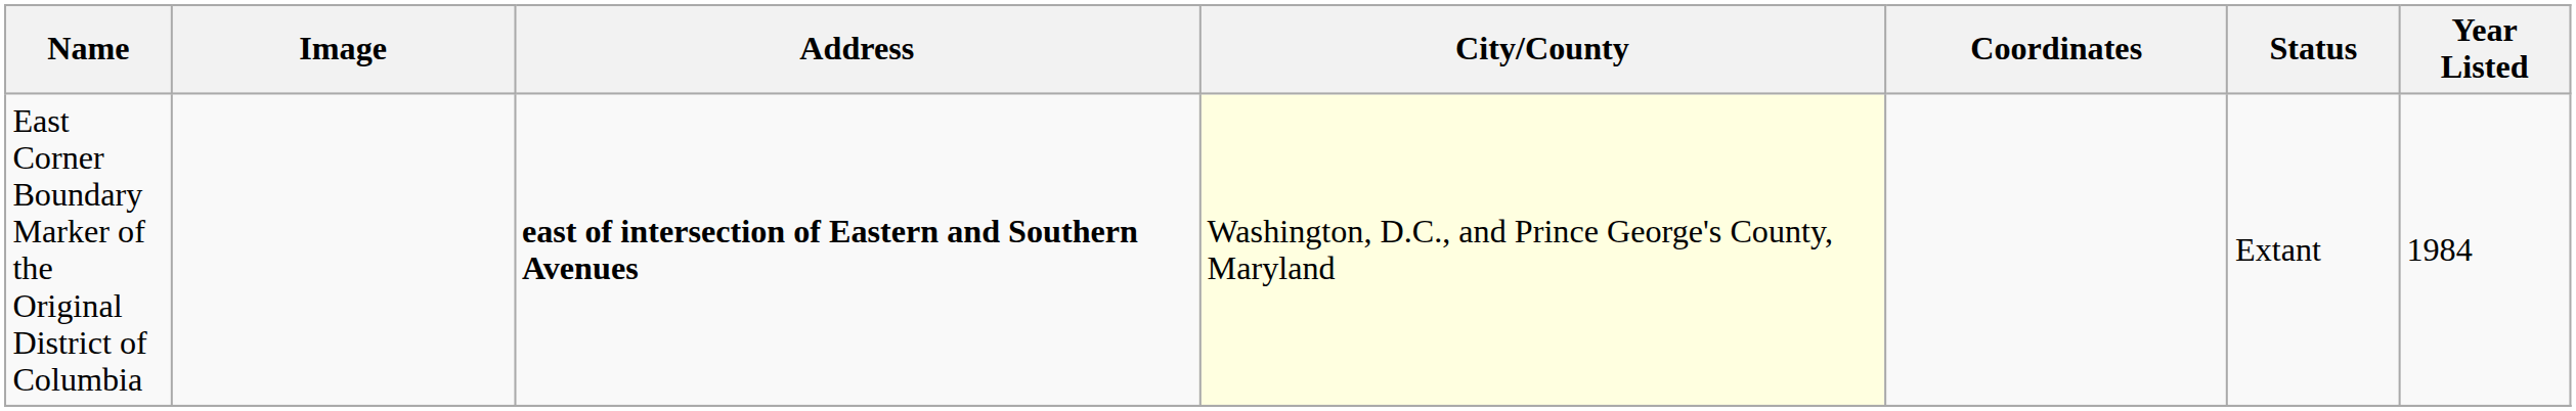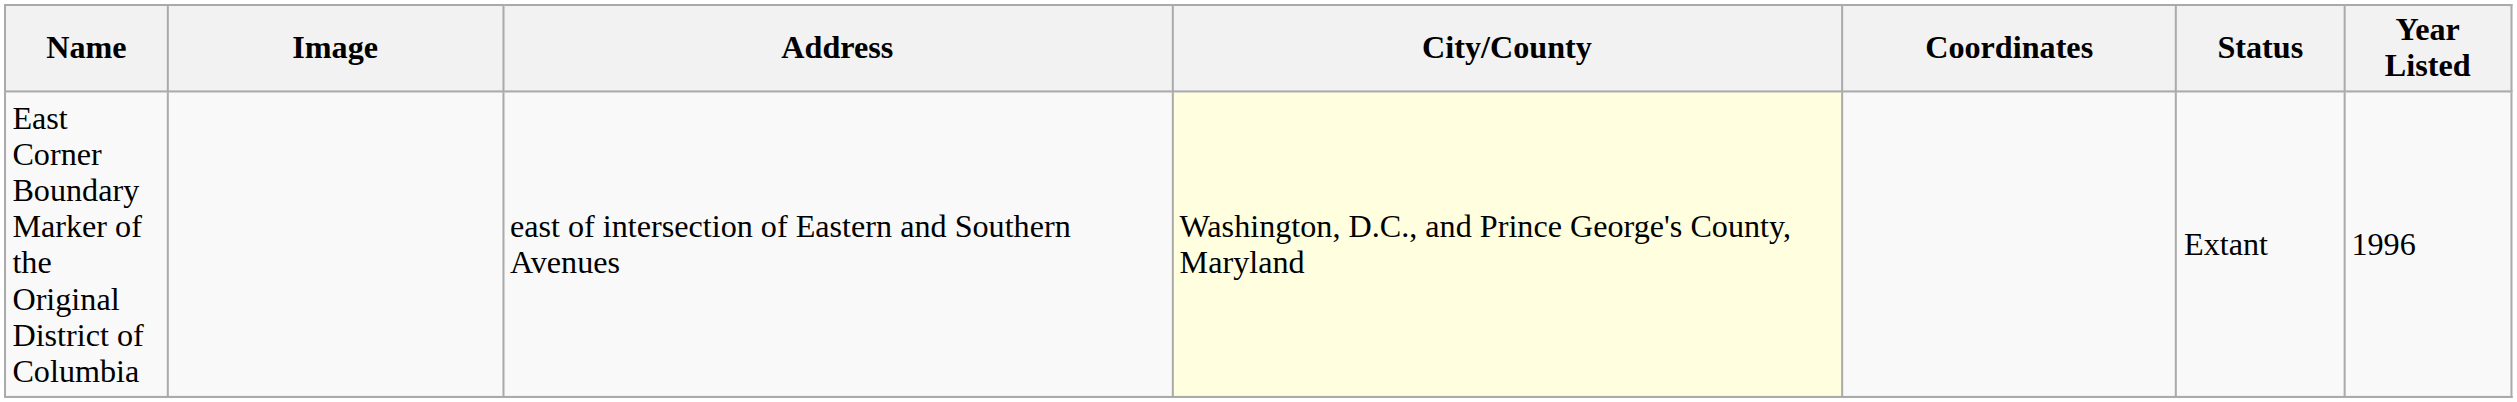row 2 | Address: bold -> normal
row 2 | Year Listed: 1984 -> 1996
